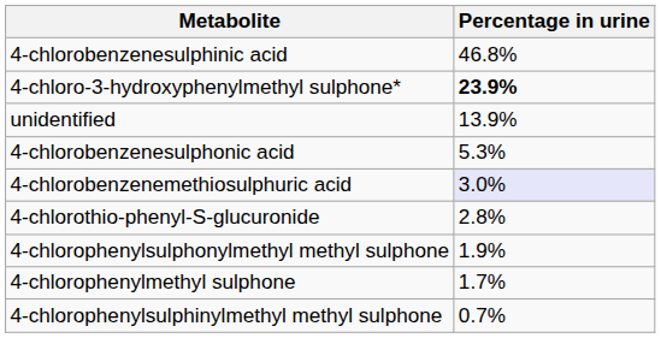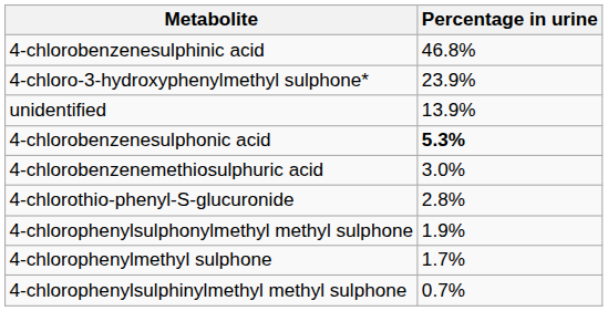4-chloro-3-hydroxyphenylmethyl sulphone* | Percentage in urine: bold -> normal
4-chlorobenzenesulphonic acid | Percentage in urine: normal -> bold
4-chlorobenzenemethiosulphuric acid | Percentage in urine: lavender background -> no background
